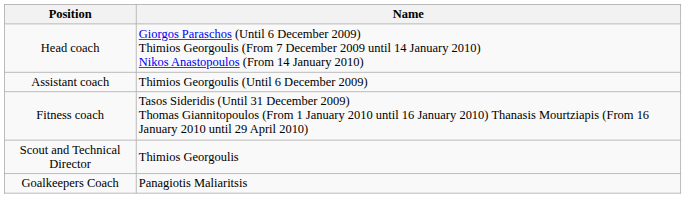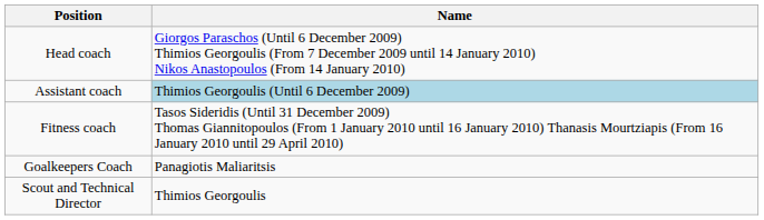Assistant coach | Name: no background -> lightblue background
rows swapped: Goalkeepers Coach <-> Scout and Technical Director
